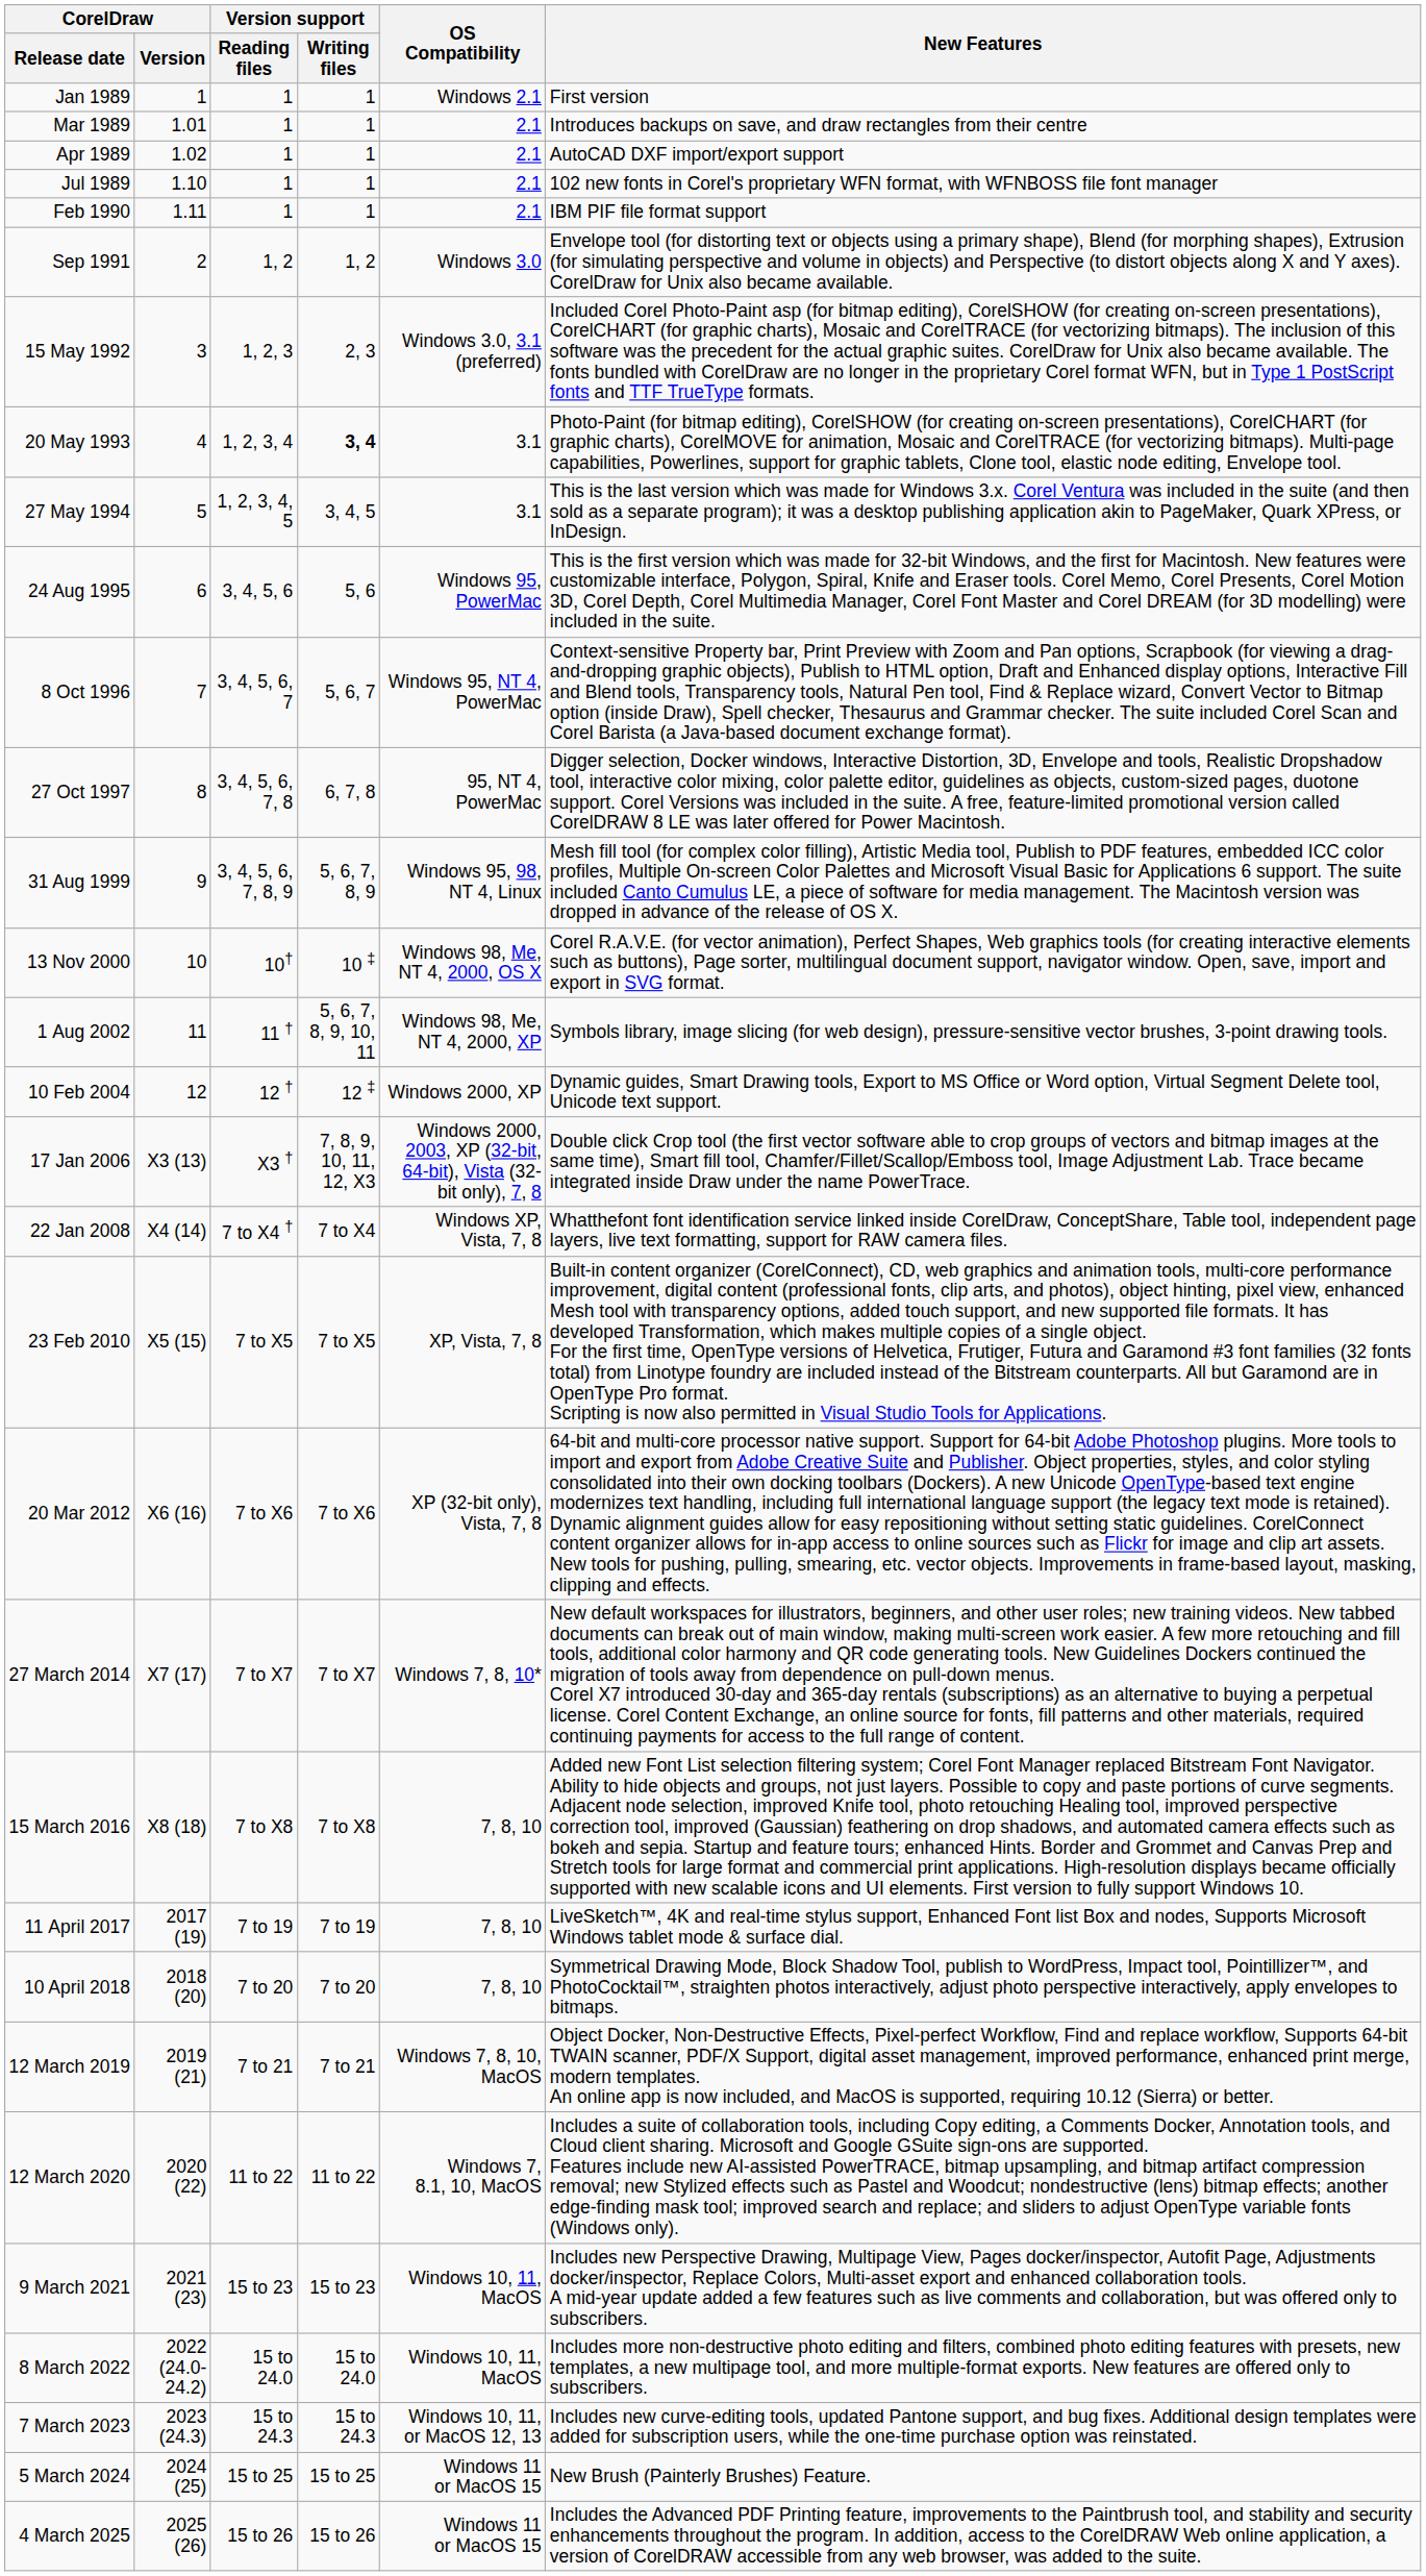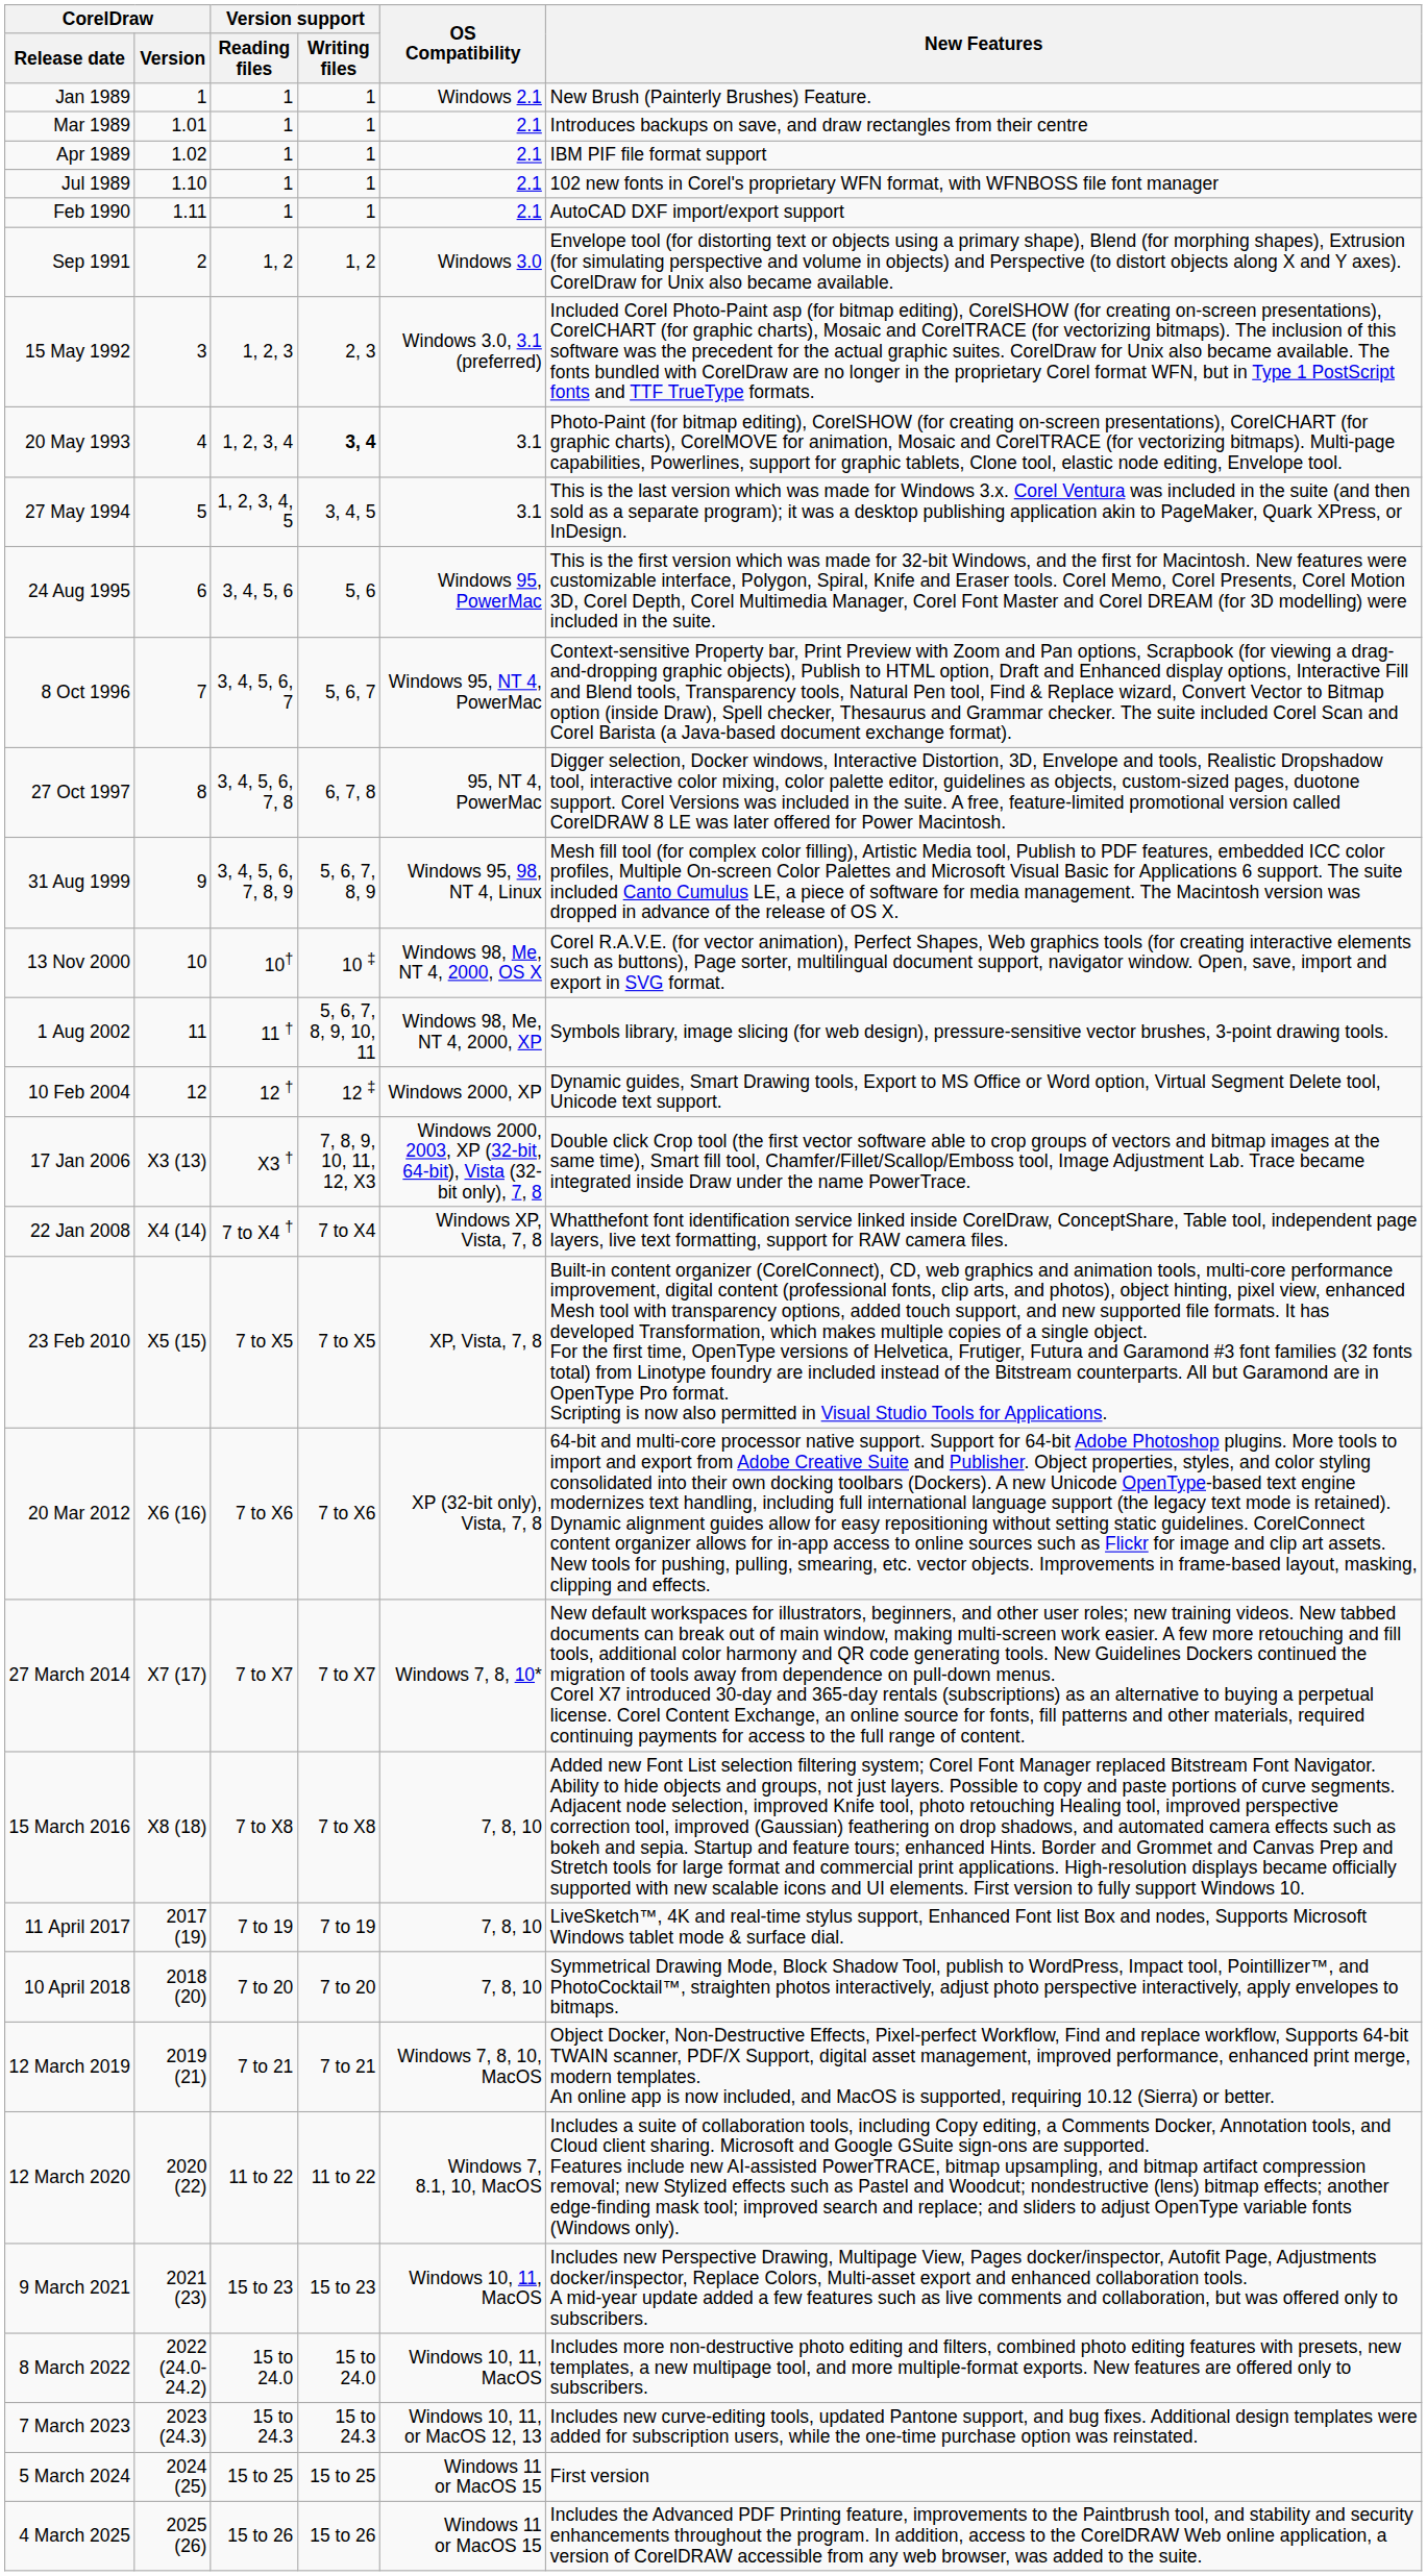Jan 1989 | New Features: First version -> New Brush (Painterly Brushes) Feature.
Apr 1989 | New Features: AutoCAD DXF import/export support -> IBM PIF file format support
Feb 1990 | New Features: IBM PIF file format support -> AutoCAD DXF import/export support
5 March 2024 | New Features: New Brush (Painterly Brushes) Feature. -> First version
